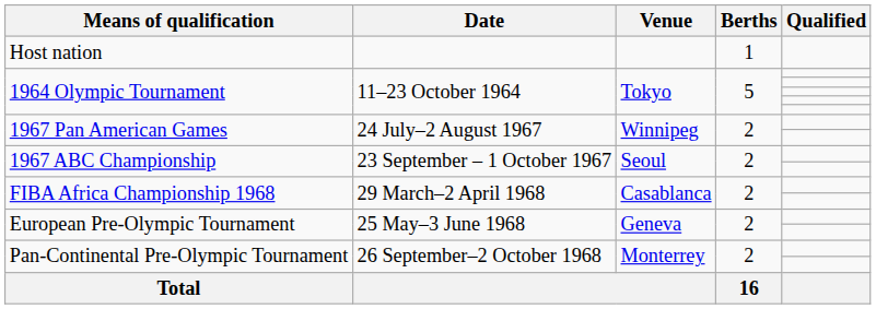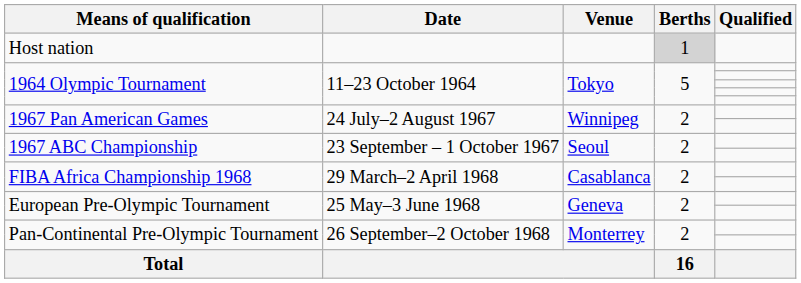Host nation | Berths: no background -> lightgrey background
